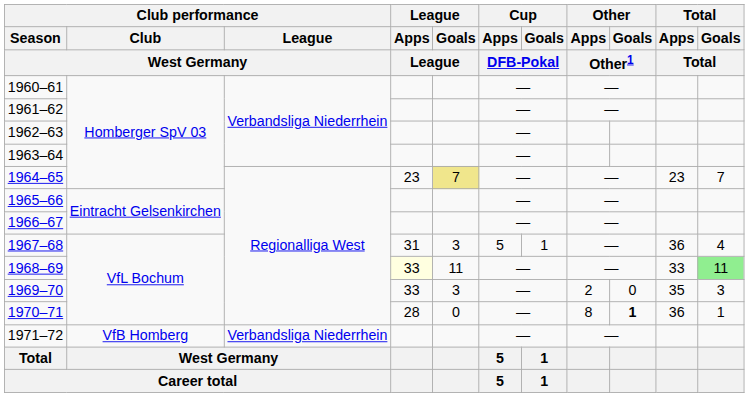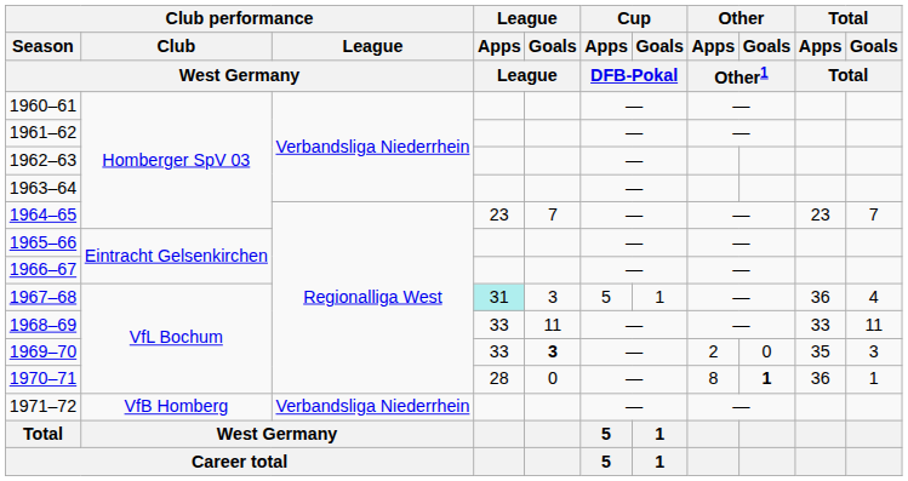1964–65 | League / Goals / League: khaki background -> no background
1967–68 | League / Apps / League: no background -> paleturquoise background
1968–69 | League / Apps / League: lightyellow background -> no background
1968–69 | Total / Goals / Total: lightgreen background -> no background
1969–70 | League / Goals / League: normal -> bold
